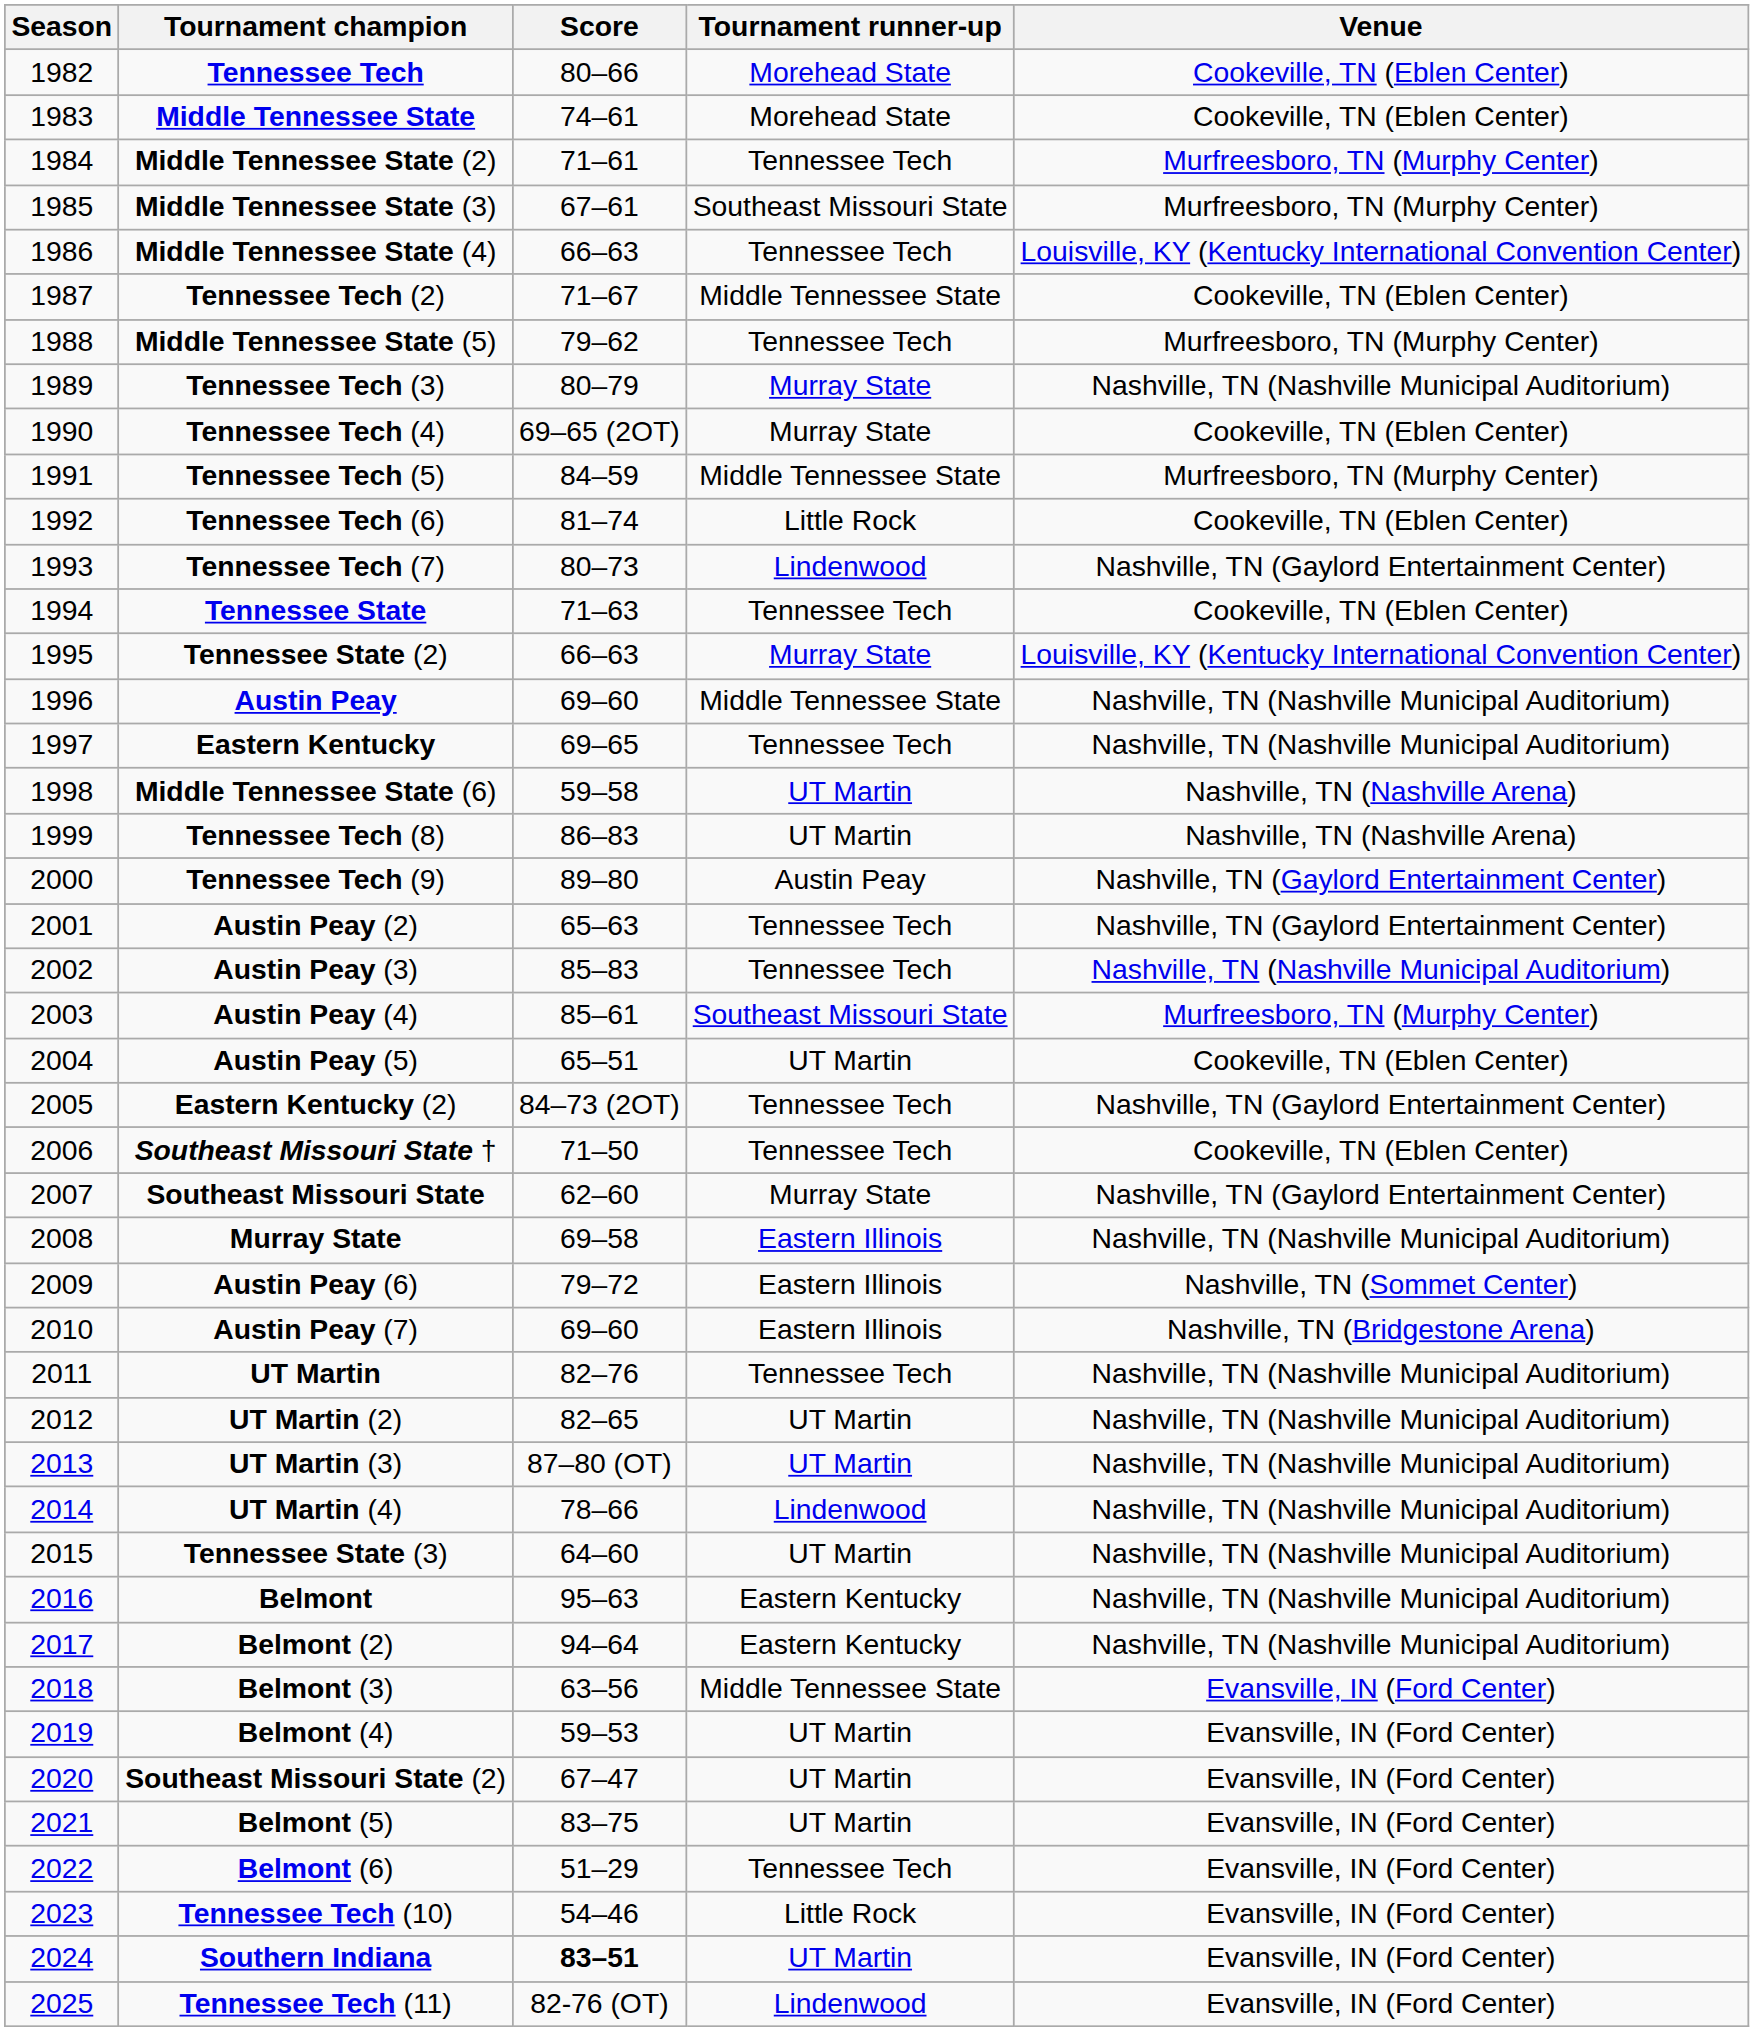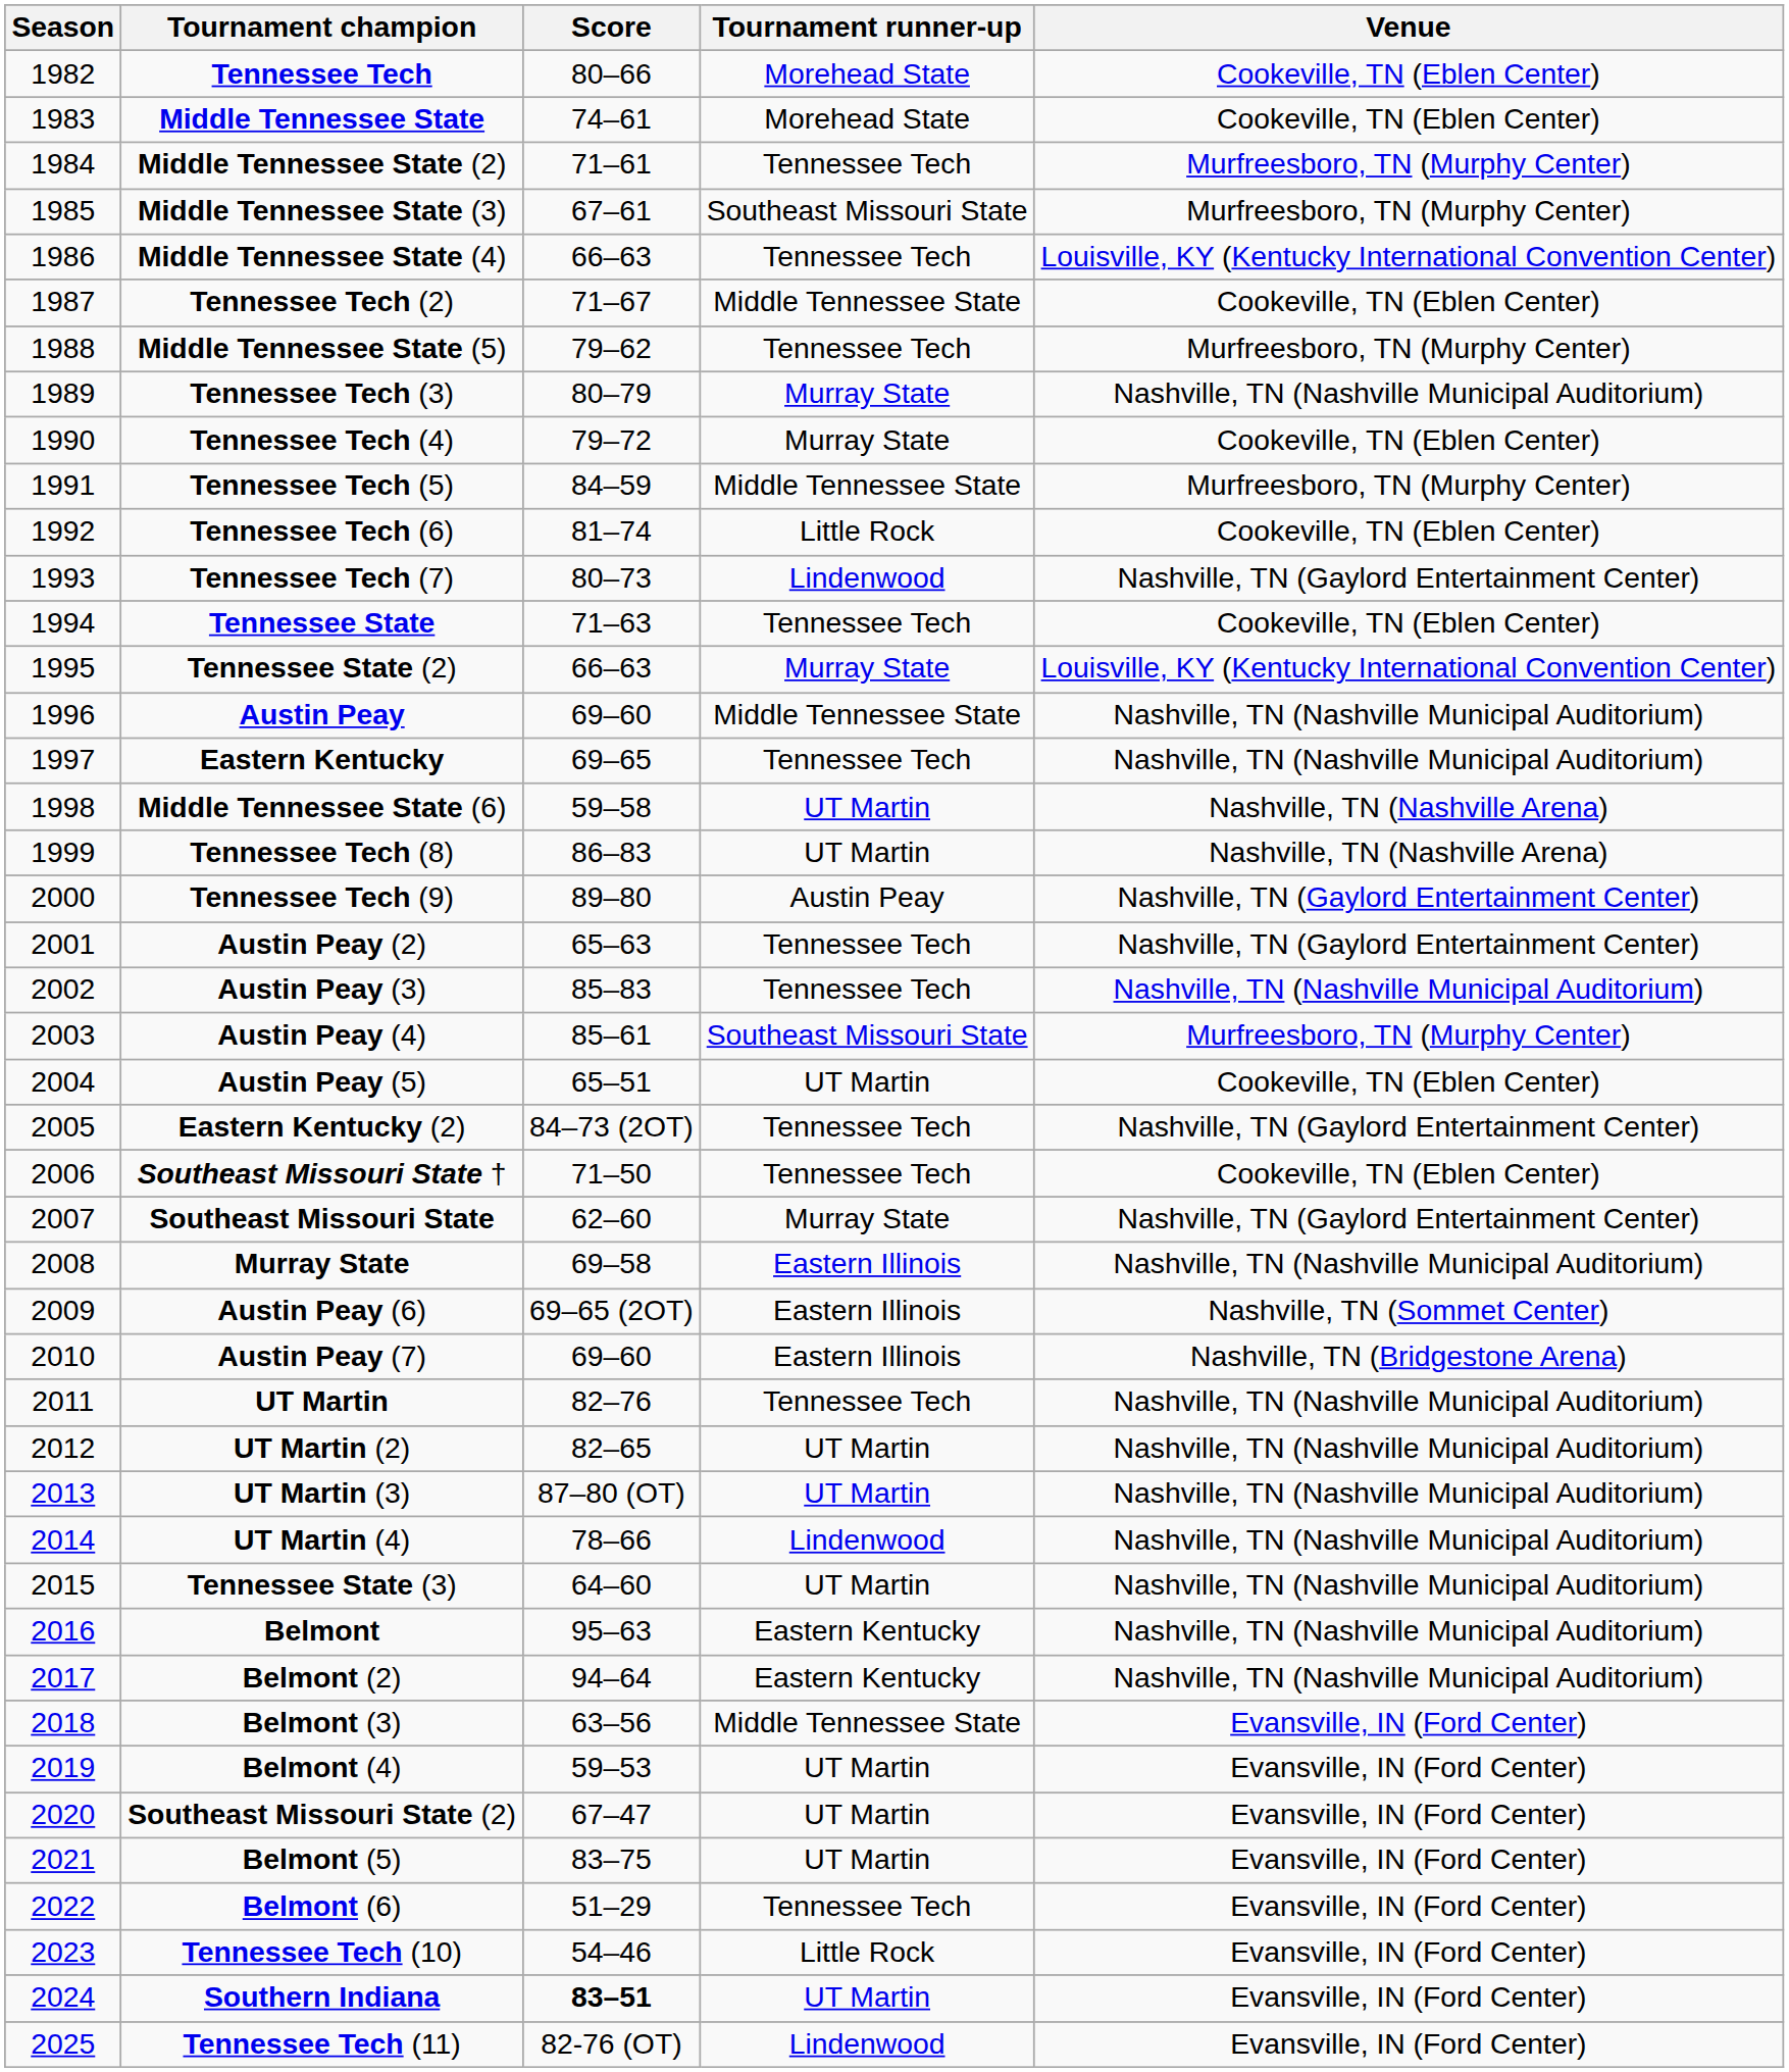Tennessee Tech (4) | Score: 69–65 (2OT) -> 79–72
Austin Peay (6) | Score: 79–72 -> 69–65 (2OT)
